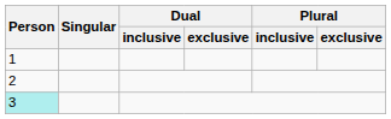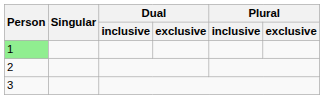1 | Person: no background -> lightgreen background
3 | Person: paleturquoise background -> no background
